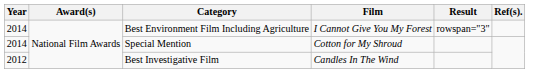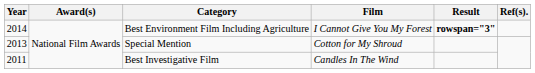Best Environment Film Including Agriculture | Result: normal -> bold
Special Mention | Year: 2014 -> 2013
Best Investigative Film | Year: 2012 -> 2011
